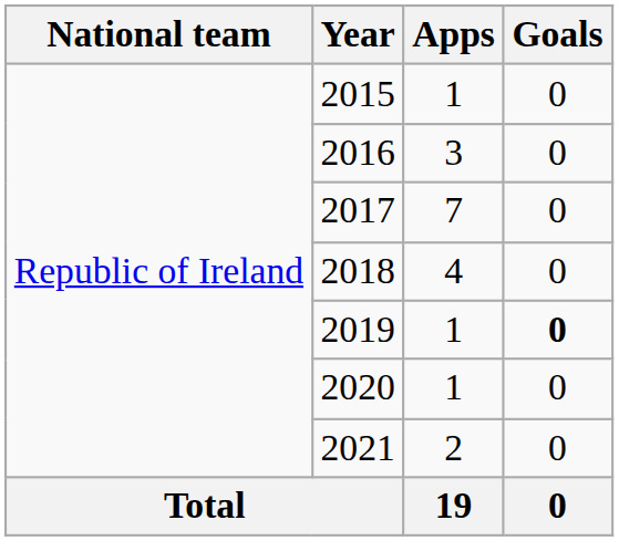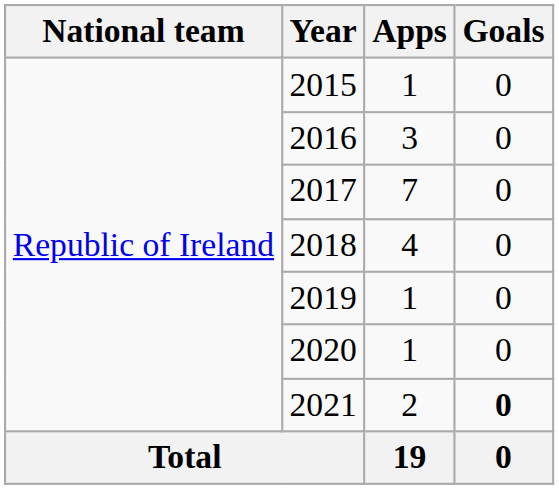2019 | Goals: bold -> normal
2021 | Goals: normal -> bold
